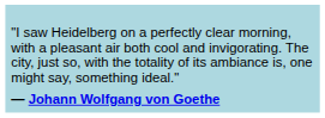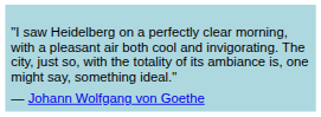row 2 | column 1: bold -> normal
